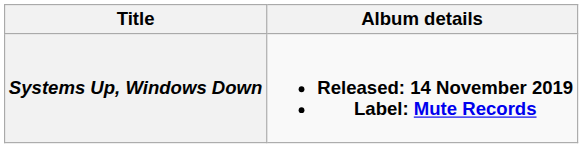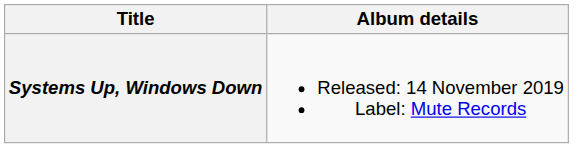Systems Up, Windows Down | Album details: bold -> normal
